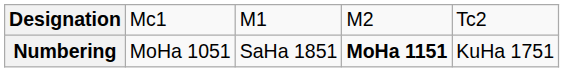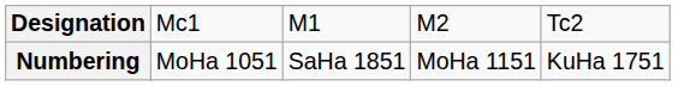Numbering | column 4: bold -> normal
